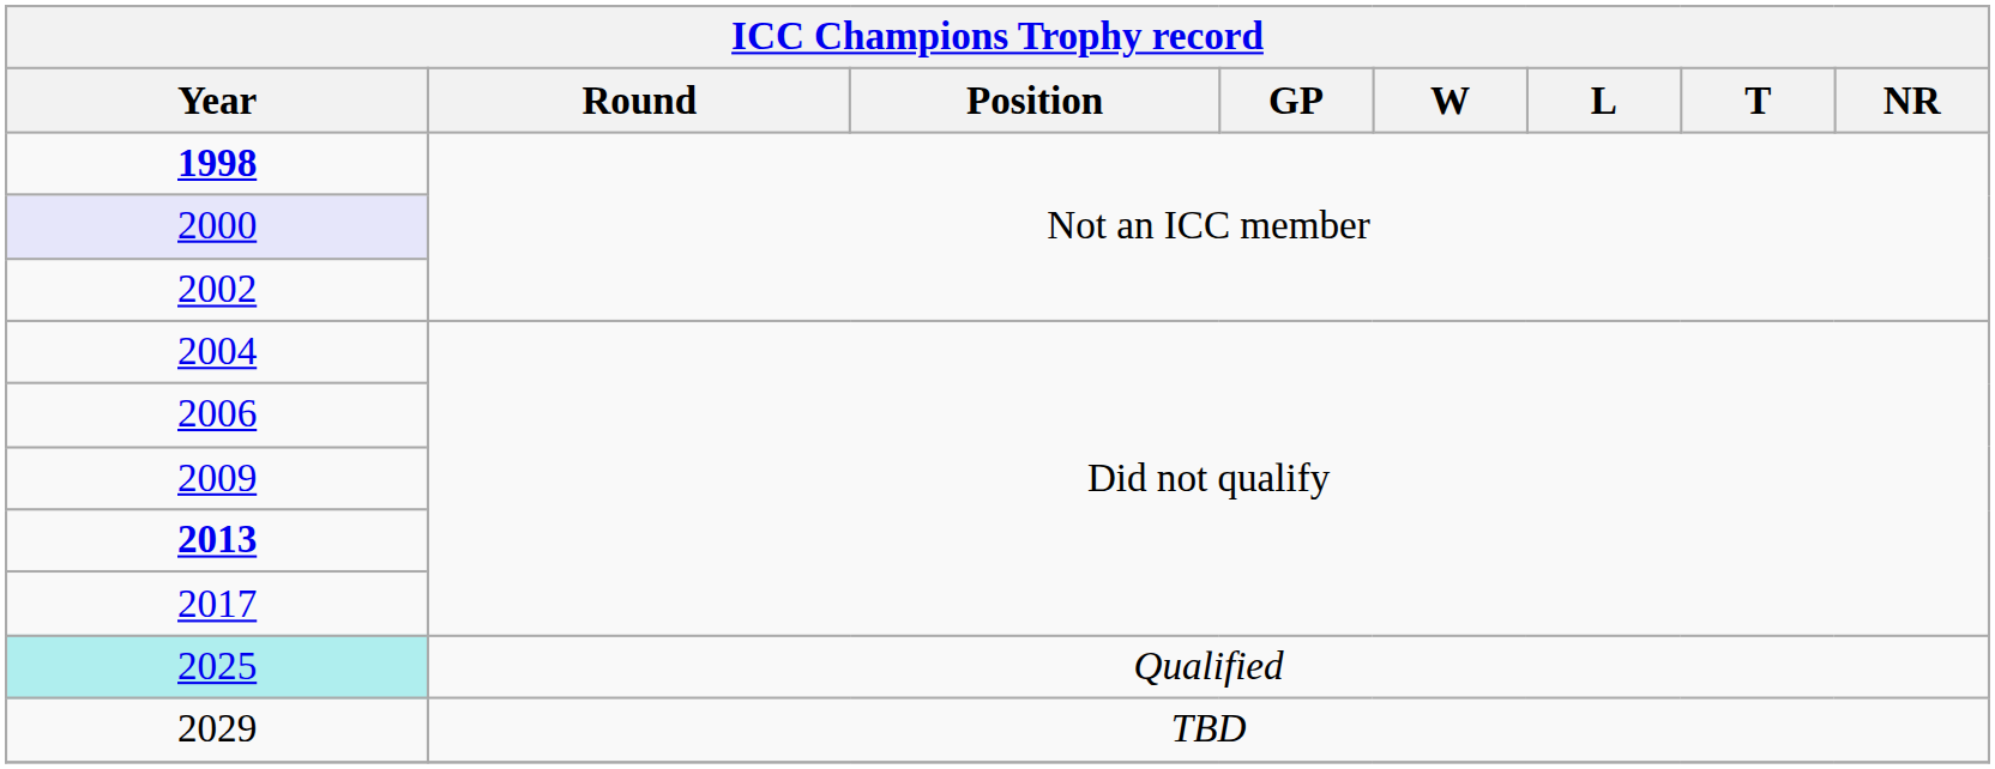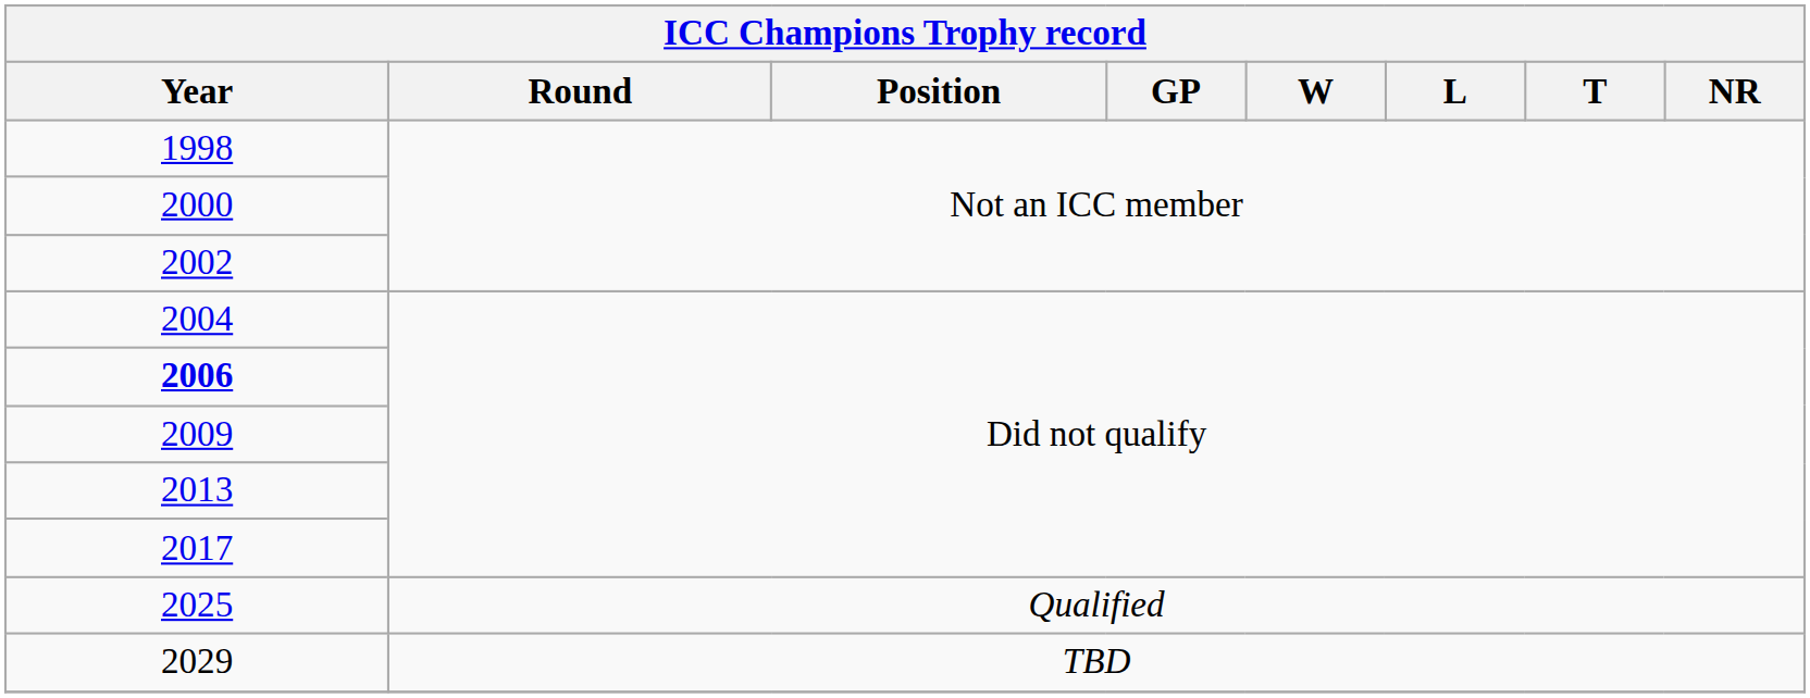1998 | Year: bold -> normal
2000 | Year: lavender background -> no background
2006 | Year: normal -> bold
2013 | Year: bold -> normal
2025 | Year: paleturquoise background -> no background
